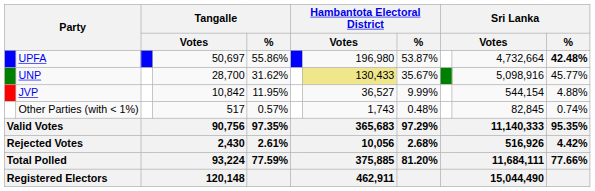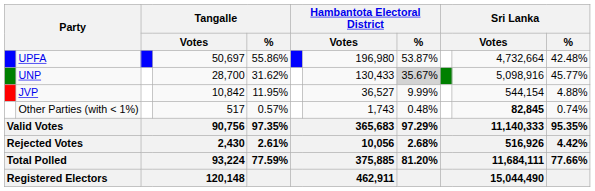UPFA | Sri Lanka / %: bold -> normal
UNP | column 7: khaki background -> no background
UNP | Hambantota Electoral District / %: no background -> lightgrey background
Other Parties (with < 1%) | column 10: normal -> bold
